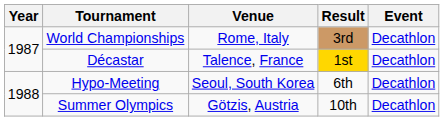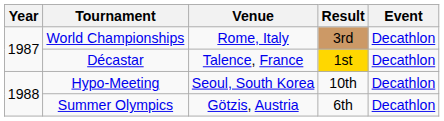Hypo-Meeting | Result: 6th -> 10th
Summer Olympics | Result: 10th -> 6th
